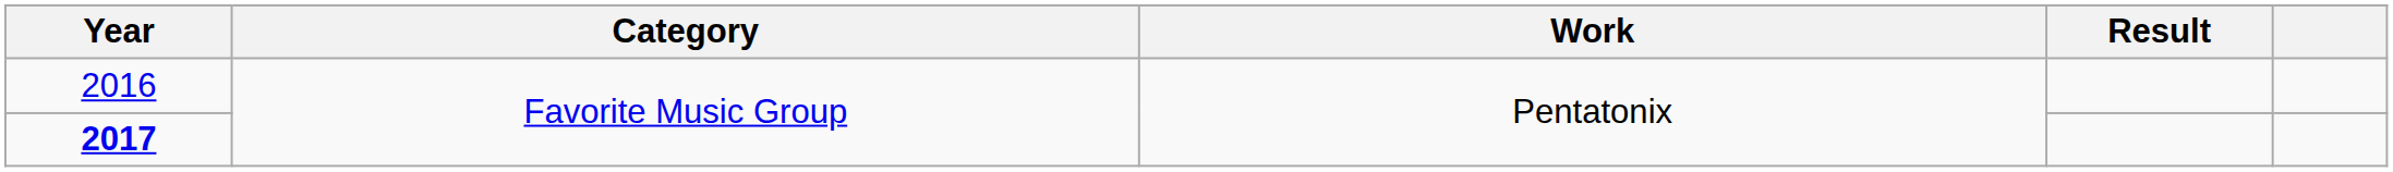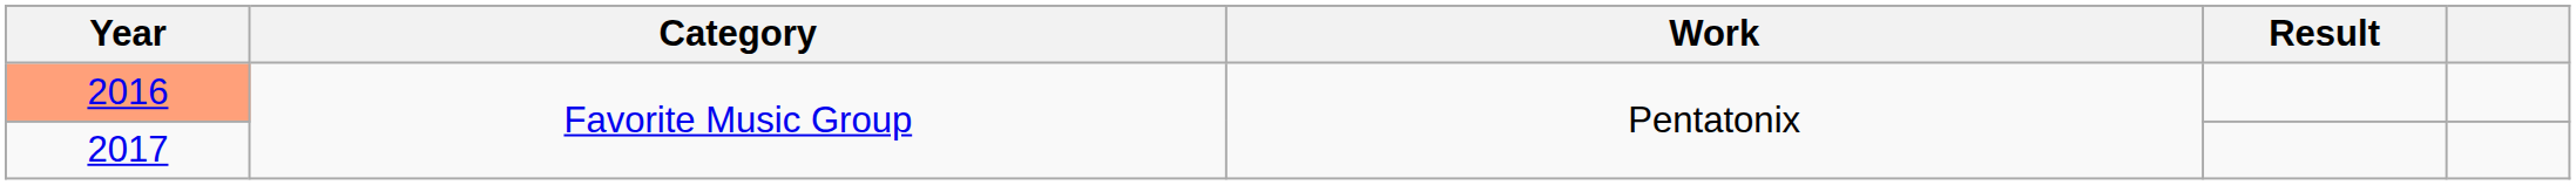2016 | Year: no background -> lightsalmon background
2017 | Year: bold -> normal
